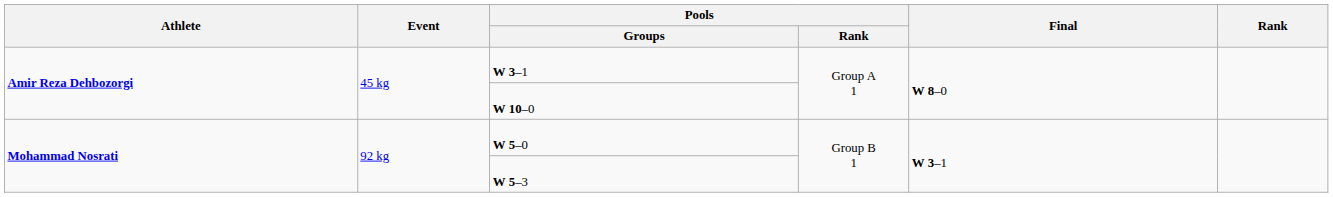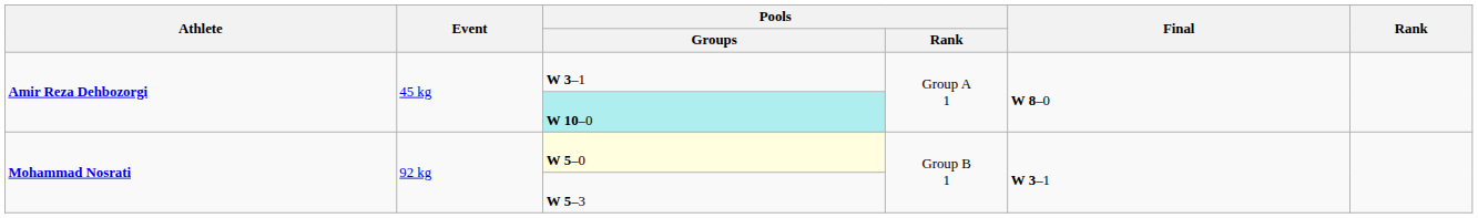W 10–0 | Pools / Groups: no background -> paleturquoise background
W 5–0 | Pools / Groups: no background -> lightyellow background
